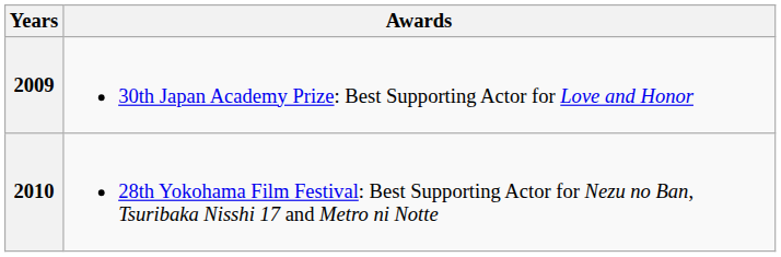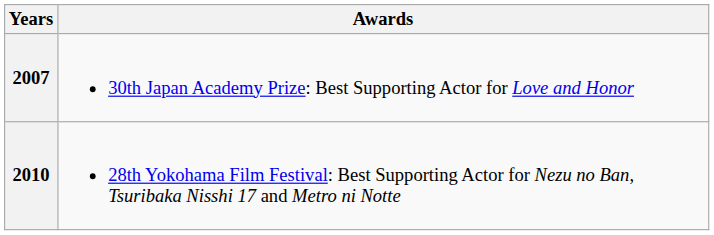row 2 | Years: 2009 -> 2007
